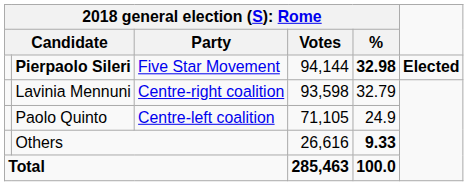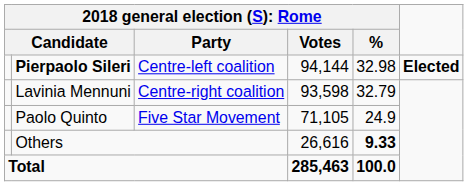Pierpaolo Sileri | column 3: Five Star Movement -> Centre-left coalition
Pierpaolo Sileri | column 5: bold -> normal
Paolo Quinto | column 3: Centre-left coalition -> Five Star Movement
